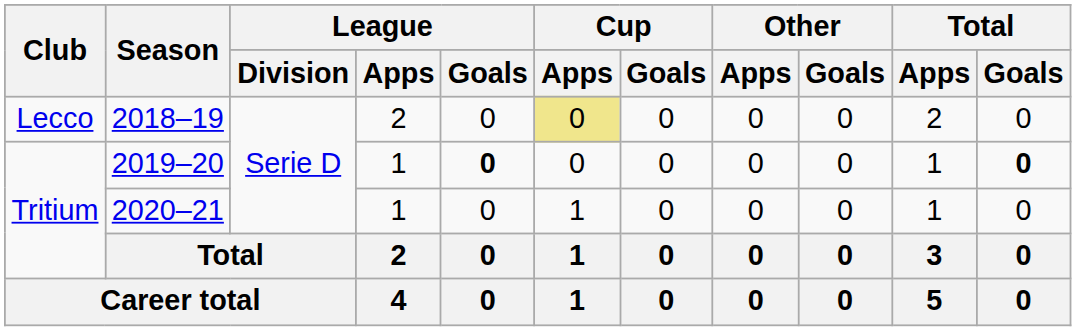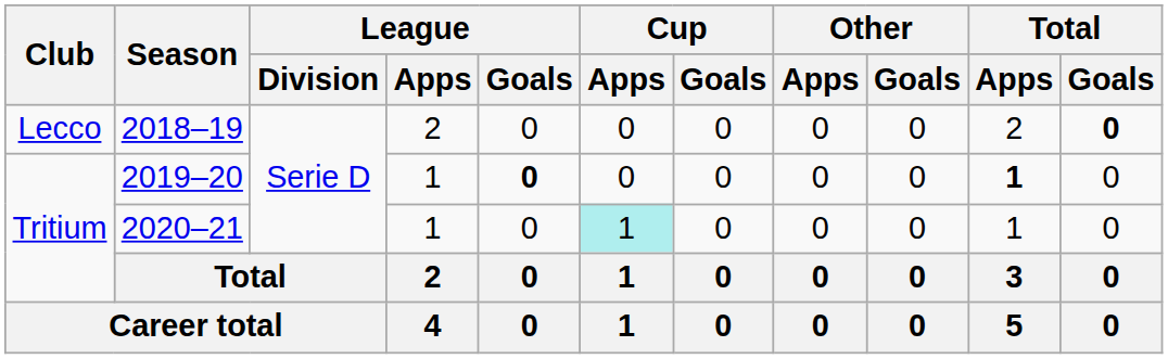2018–19 | Cup / Apps: khaki background -> no background
2018–19 | Total / Goals: normal -> bold
2019–20 | Total / Apps: normal -> bold
2019–20 | Total / Goals: bold -> normal
2020–21 | Cup / Apps: no background -> paleturquoise background
